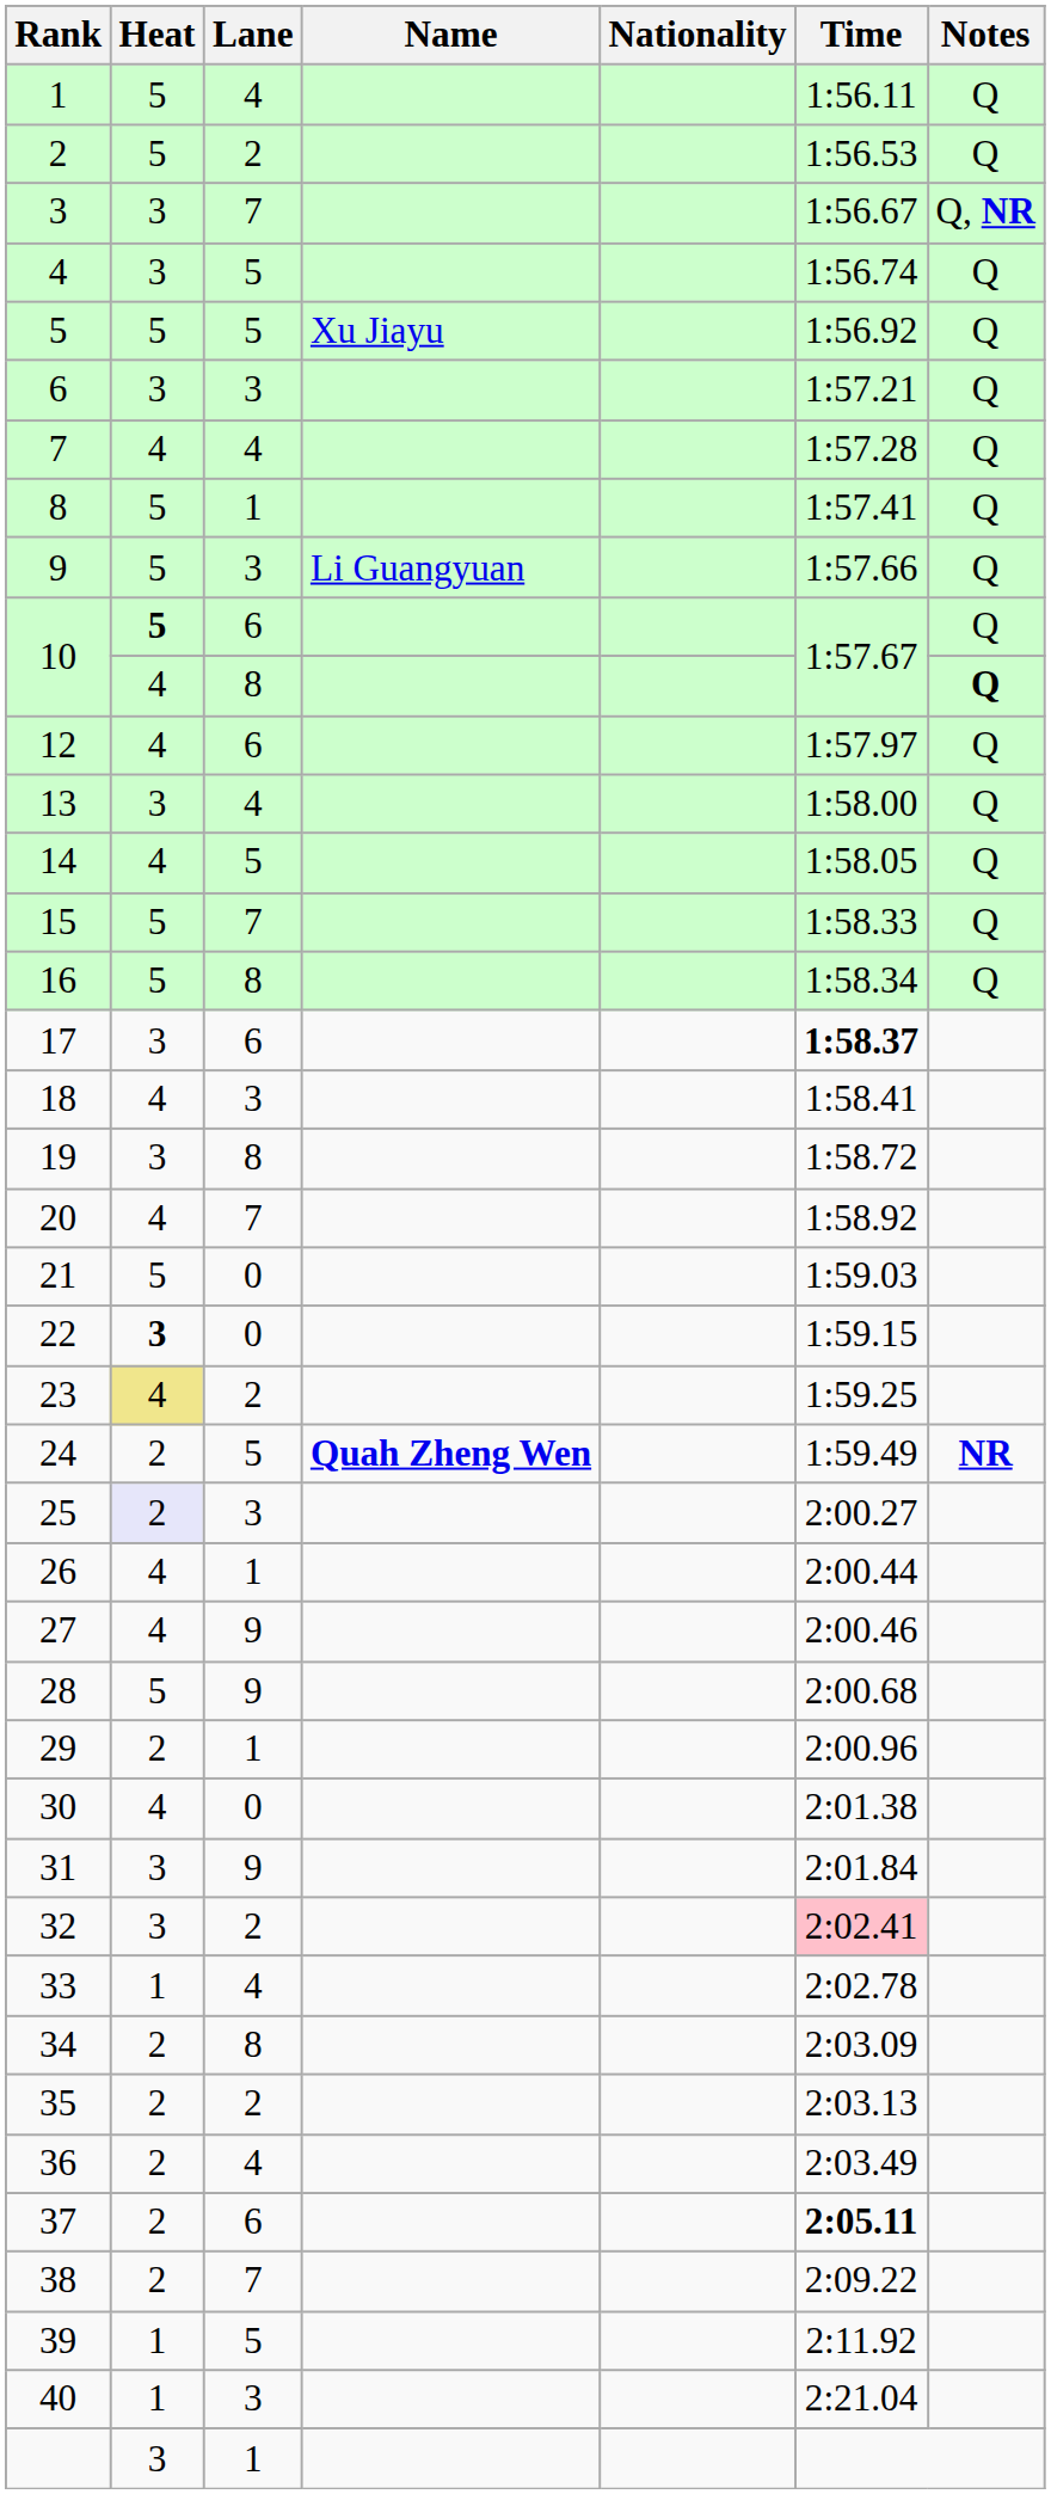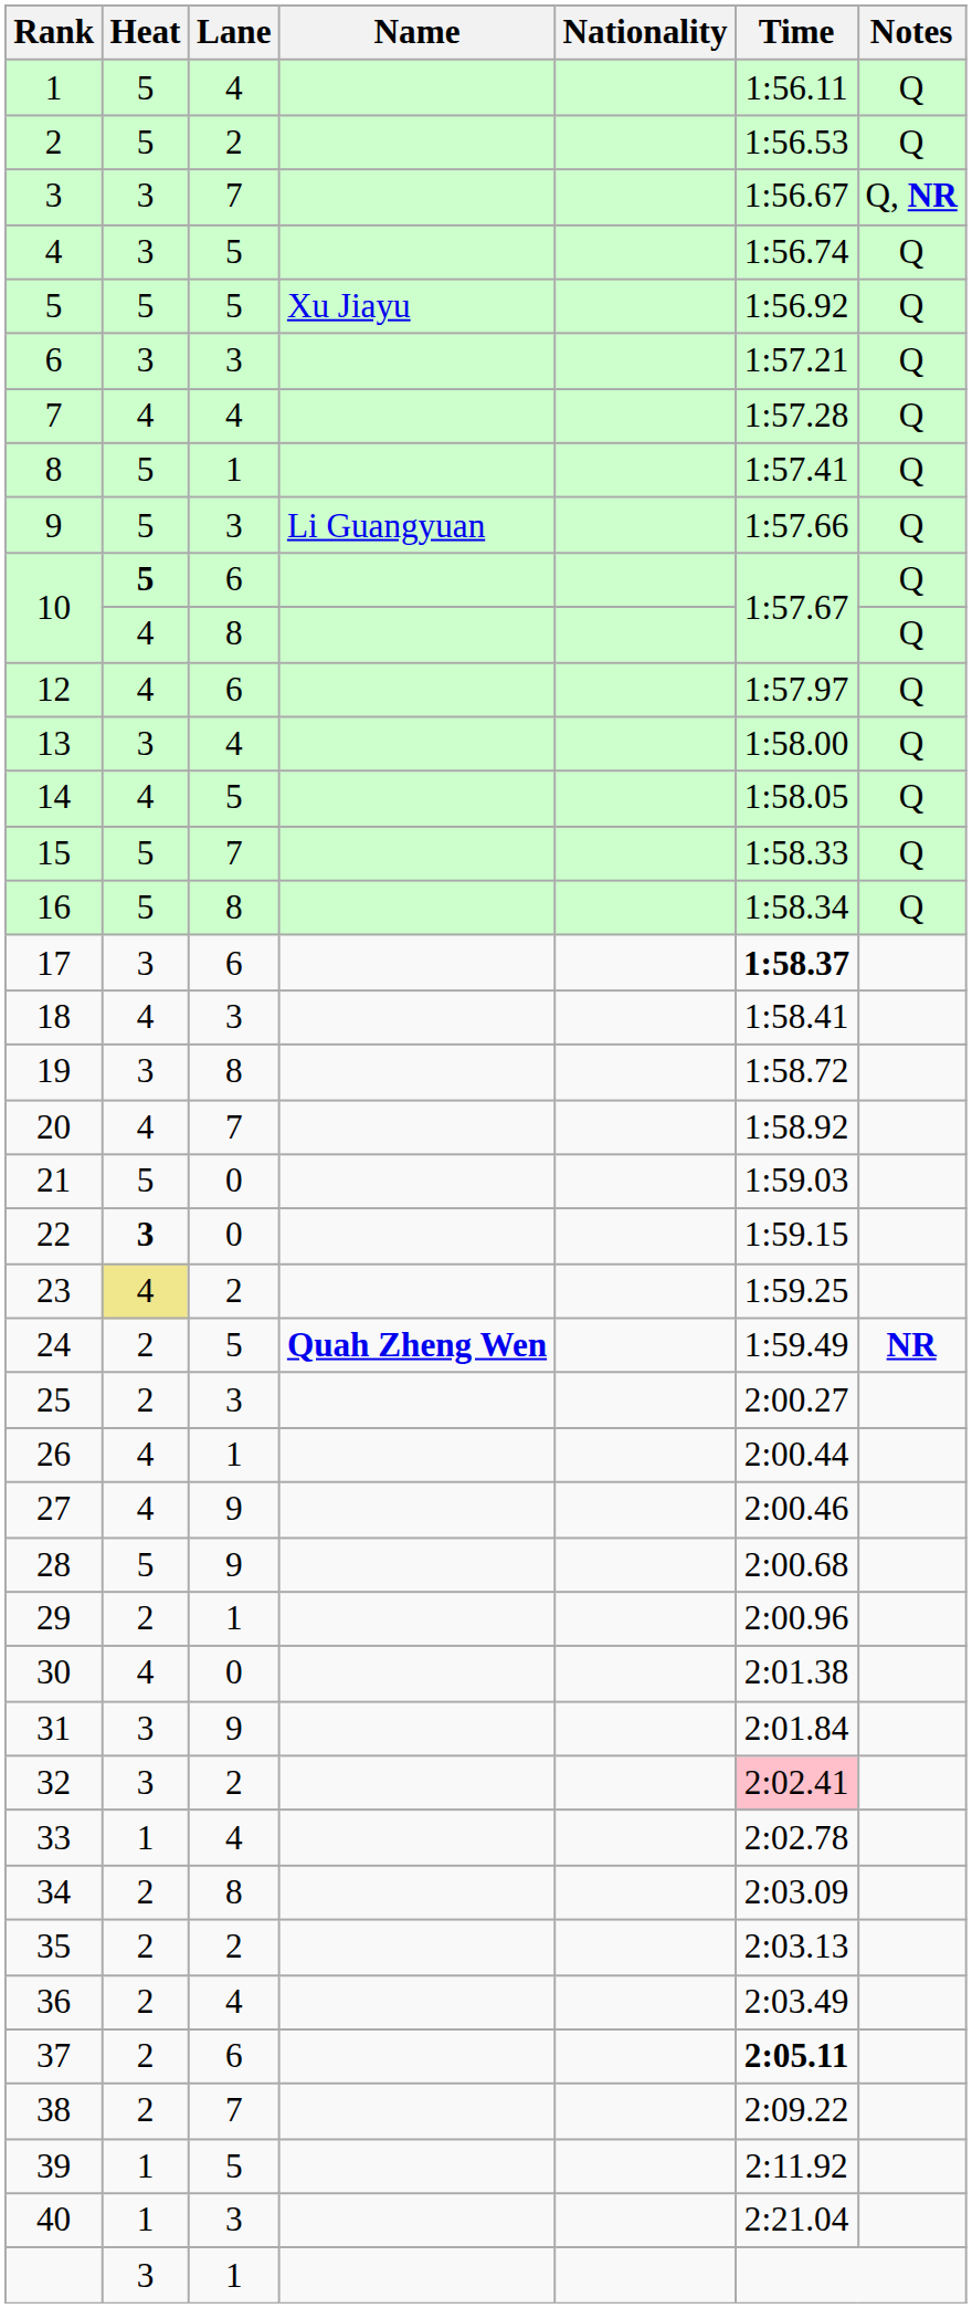10 / 8 | Notes: bold -> normal
25 | Heat: lavender background -> no background
